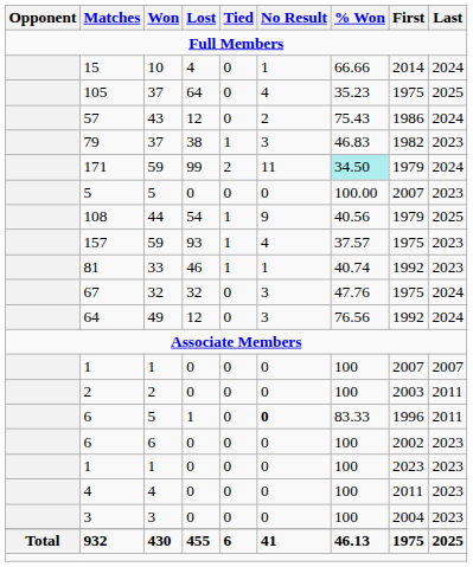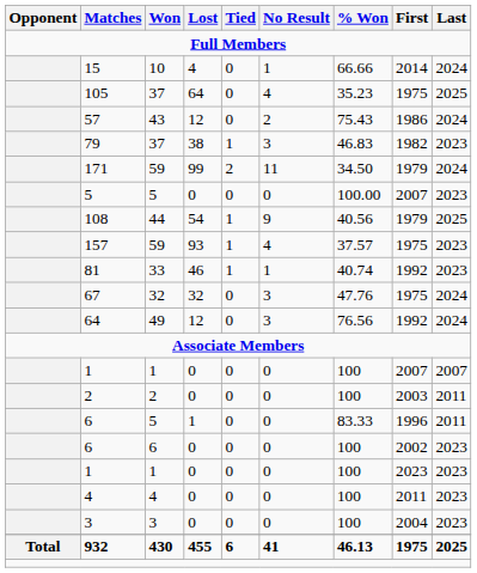171 | % Won: paleturquoise background -> no background
6 / 5 | No Result: bold -> normal
